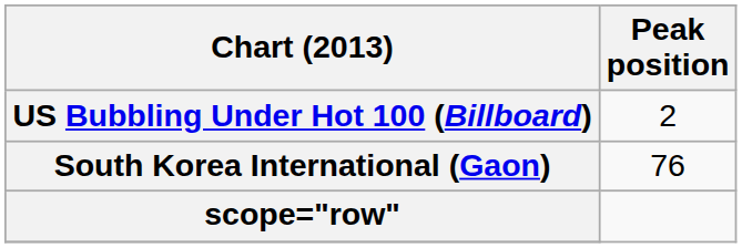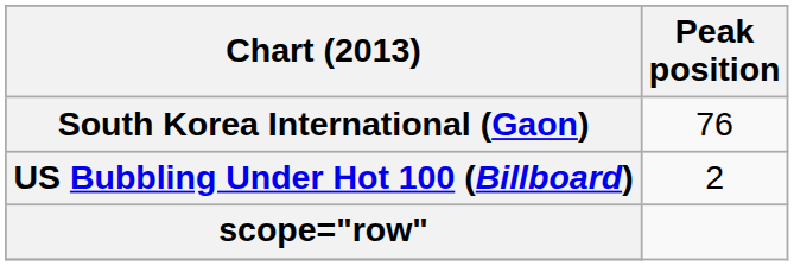rows swapped: South Korea International (Gaon) <-> US Bubbling Under Hot 100 (Billboard)
